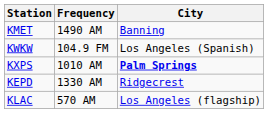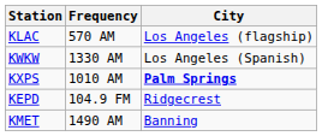rows swapped: KLAC <-> KMET
KWKW | Frequency: 104.9 FM -> 1330 AM
KEPD | Frequency: 1330 AM -> 104.9 FM
